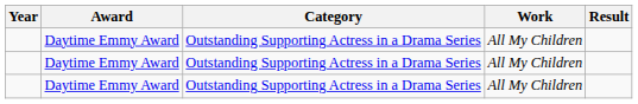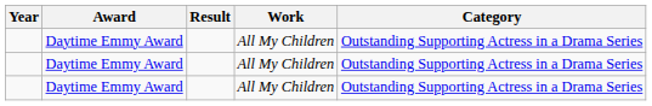columns swapped: Category <-> Result
